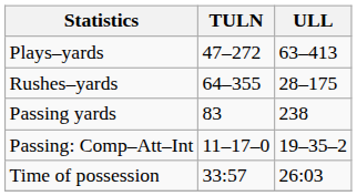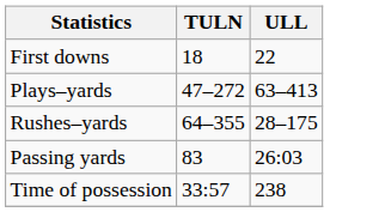+ row: First downs | 18 | 22
Passing yards | ULL: 238 -> 26:03
- row: Passing: Comp–Att–Int | 11–17–0 | 19–35–2
Time of possession | ULL: 26:03 -> 238
